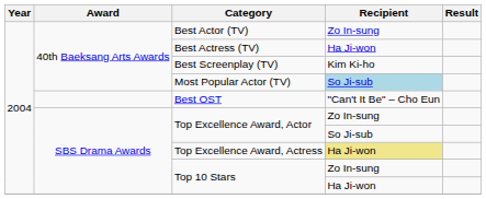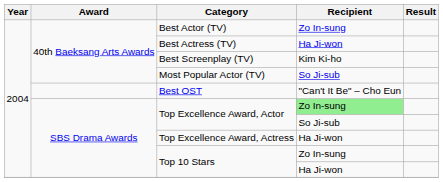Most Popular Actor (TV) | Recipient: lightblue background -> no background
Top Excellence Award, Actor / Zo In-sung | Recipient: no background -> lightgreen background
Top Excellence Award, Actress | Recipient: khaki background -> no background
